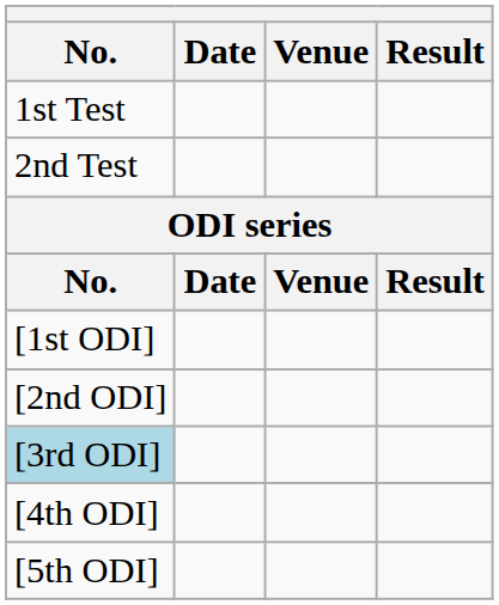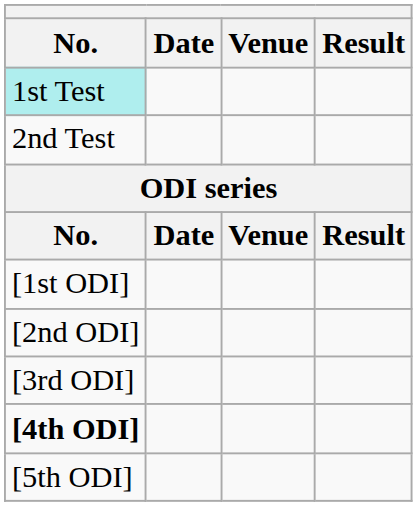1st Test | No.: no background -> paleturquoise background
[3rd ODI] | No.: lightblue background -> no background
[4th ODI] | No.: normal -> bold
